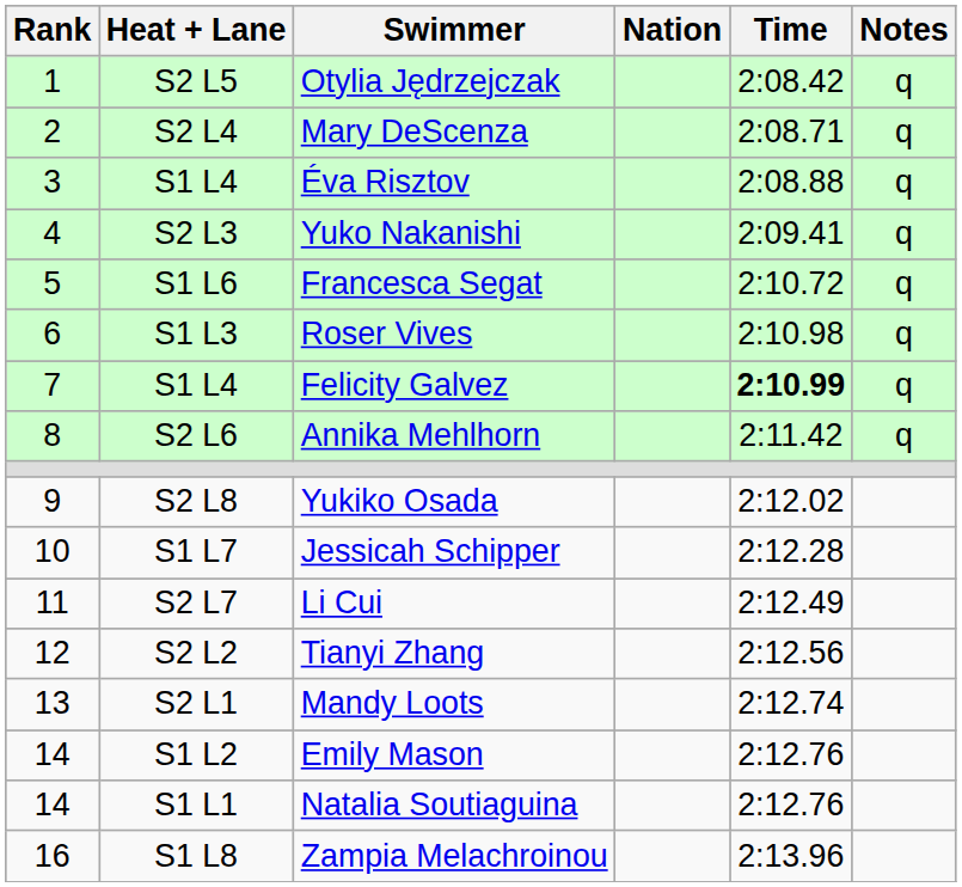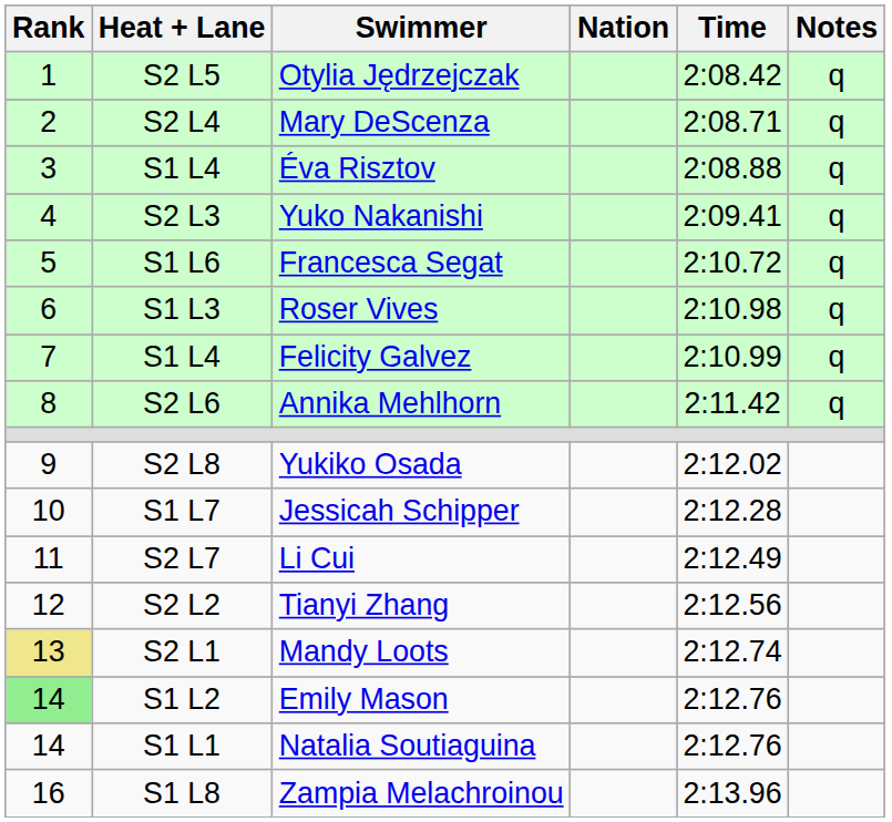Felicity Galvez | Time: bold -> normal
Mandy Loots | Rank: no background -> khaki background
Emily Mason | Rank: no background -> lightgreen background
